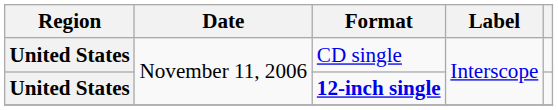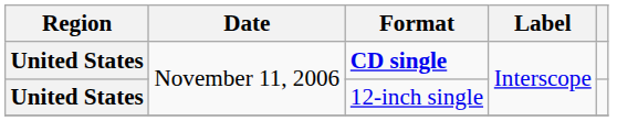CD single | Format: normal -> bold
12-inch single | Format: bold -> normal
